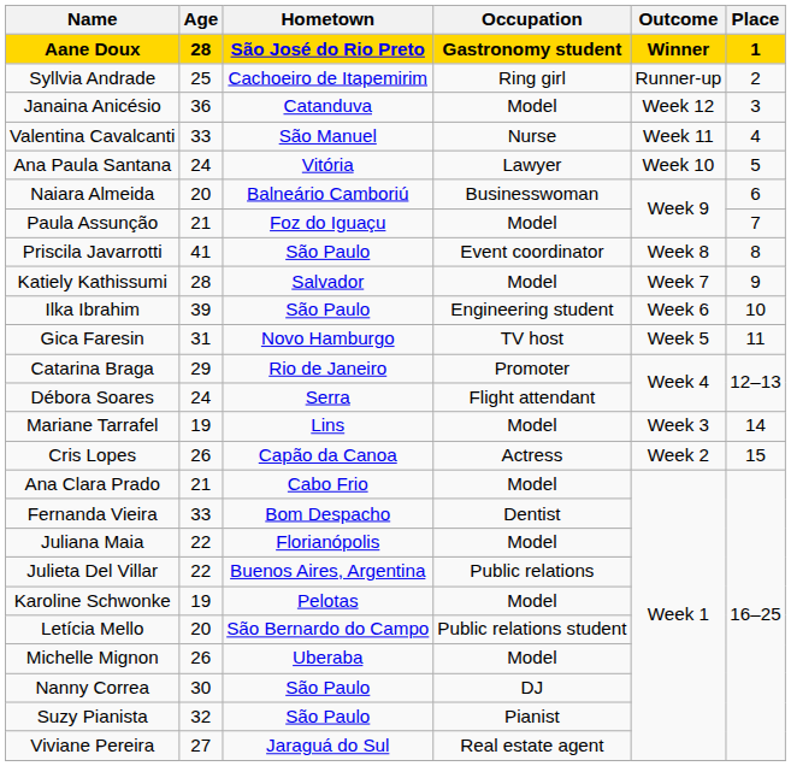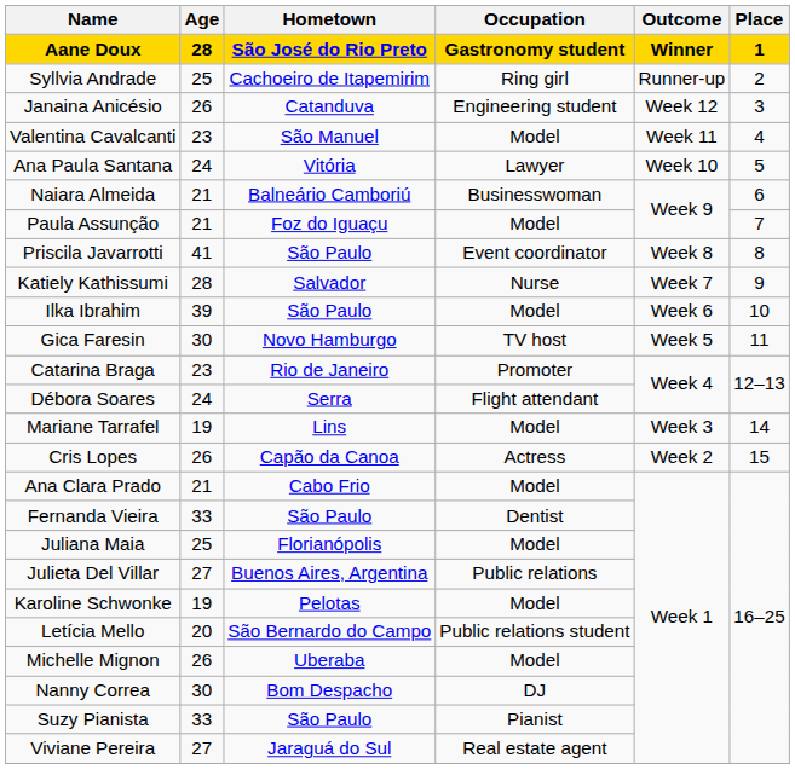Janaina Anicésio | Age: 36 -> 26
Janaina Anicésio | Occupation: Model -> Engineering student
Valentina Cavalcanti | Age: 33 -> 23
Valentina Cavalcanti | Occupation: Nurse -> Model
Naiara Almeida | Age: 20 -> 21
Katiely Kathissumi | Occupation: Model -> Nurse
Ilka Ibrahim | Occupation: Engineering student -> Model
Gica Faresin | Age: 31 -> 30
Catarina Braga | Age: 29 -> 23
Fernanda Vieira | Hometown: Bom Despacho -> São Paulo
Juliana Maia | Age: 22 -> 25
Julieta Del Villar | Age: 22 -> 27
Nanny Correa | Hometown: São Paulo -> Bom Despacho
Suzy Pianista | Age: 32 -> 33
